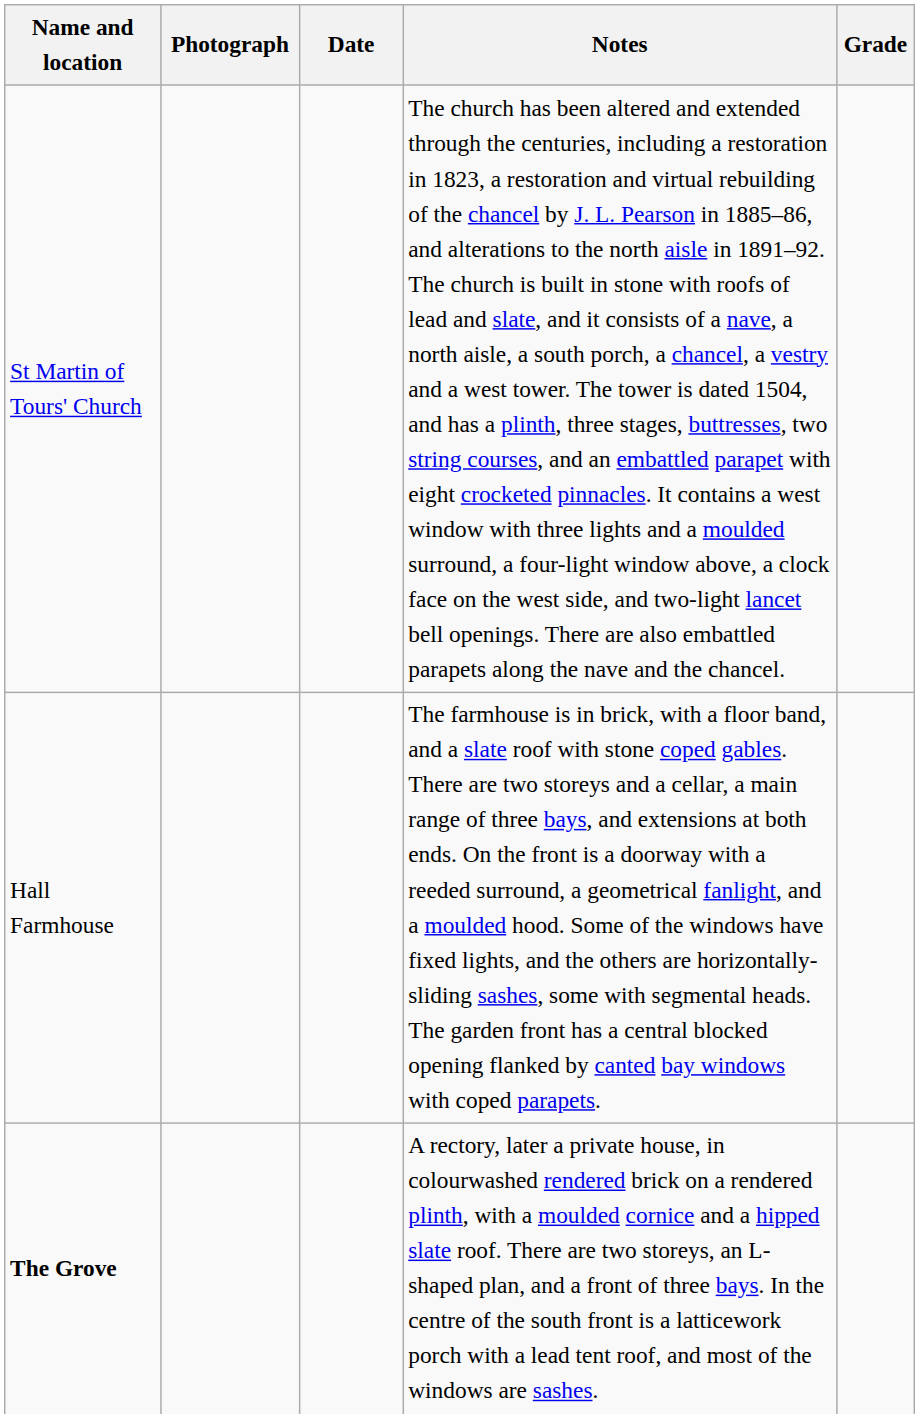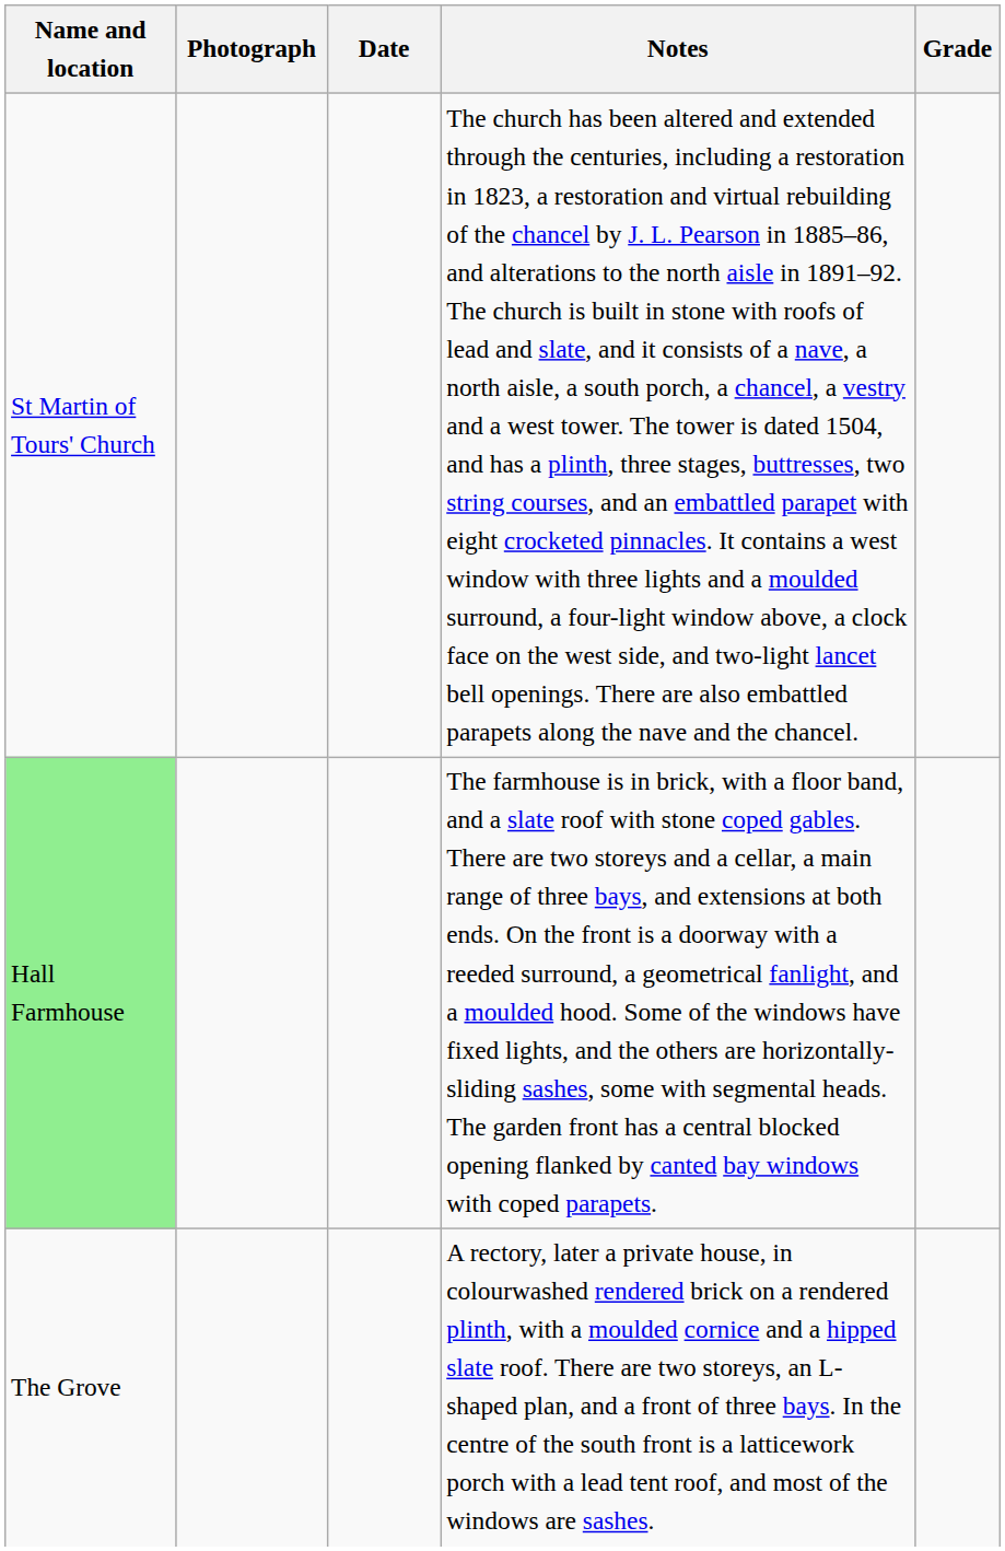Hall Farmhouse | Name and location: no background -> lightgreen background
The Grove | Name and location: bold -> normal
